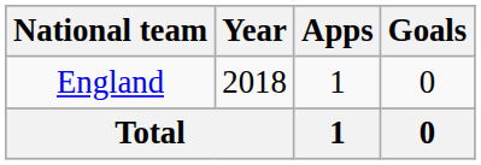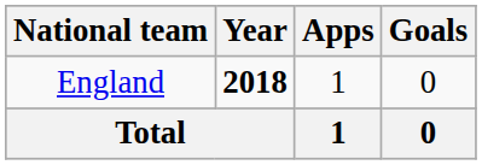England | Year: normal -> bold
